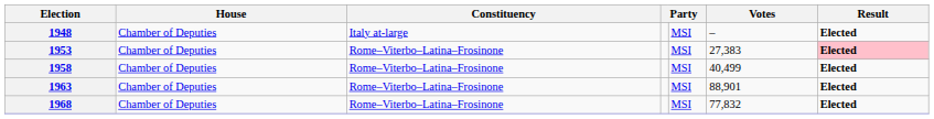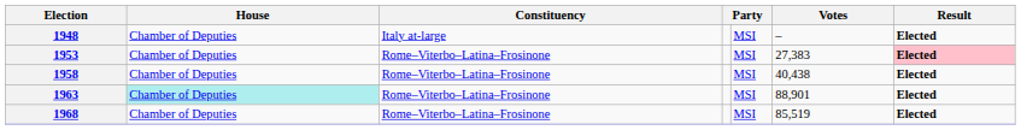1958 | Votes: 40,499 -> 40,438
1963 | House: no background -> paleturquoise background
1968 | Votes: 77,832 -> 85,519
